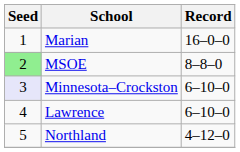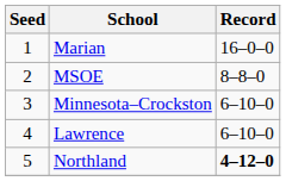MSOE | Seed: lightgreen background -> no background
Minnesota–Crockston | Seed: lavender background -> no background
Northland | Record: normal -> bold
